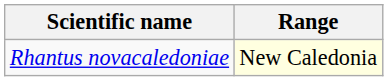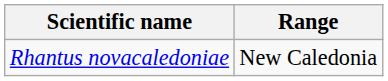Rhantus novacaledoniae | Range: lightyellow background -> no background
